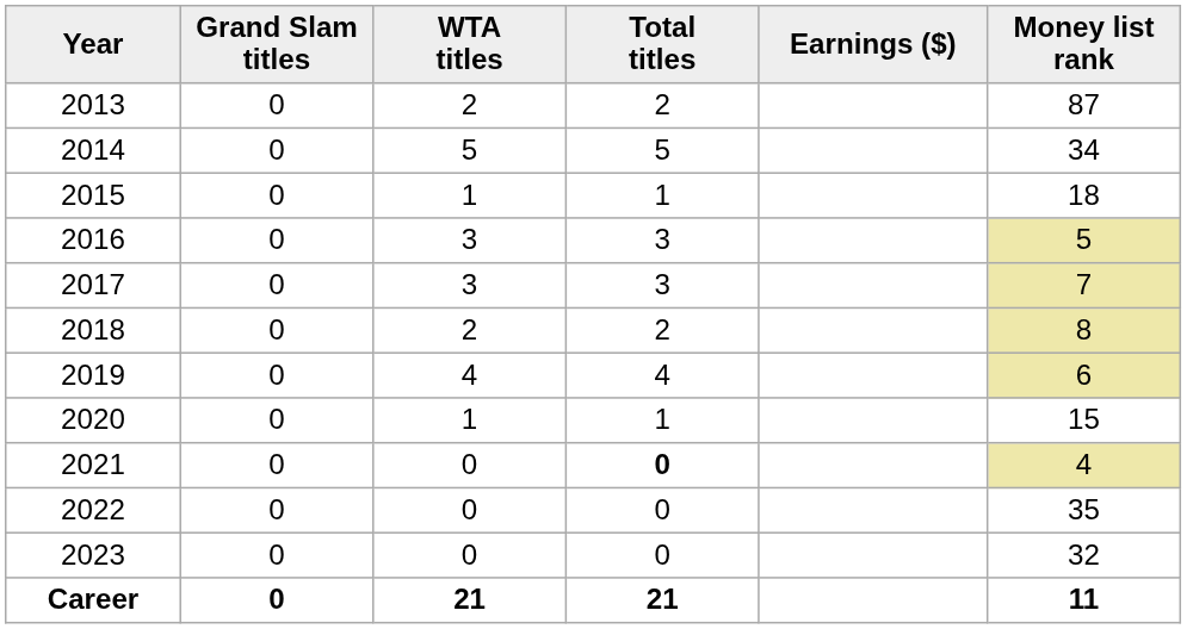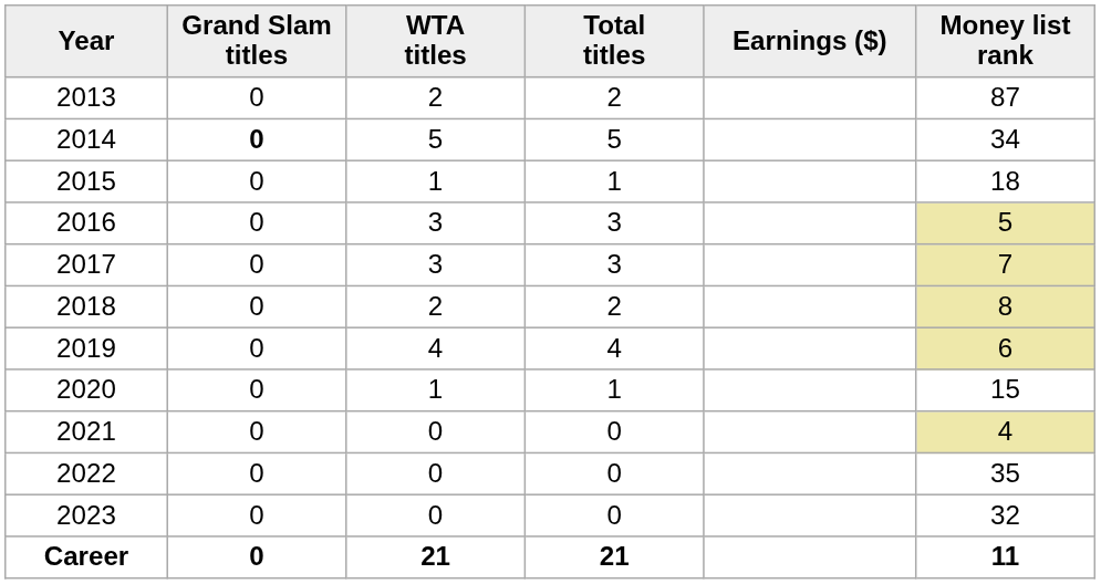2014 | column 2: normal -> bold
2021 | column 4: bold -> normal
